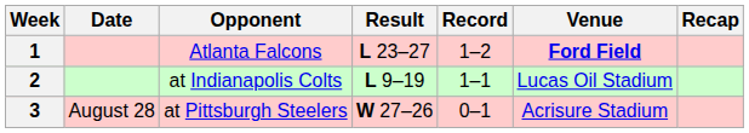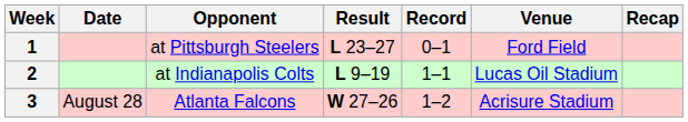1 | Opponent: Atlanta Falcons -> at Pittsburgh Steelers
1 | Record: 1–2 -> 0–1
1 | Venue: bold -> normal
3 | Opponent: at Pittsburgh Steelers -> Atlanta Falcons
3 | Record: 0–1 -> 1–2
